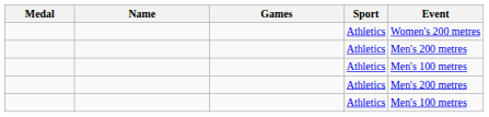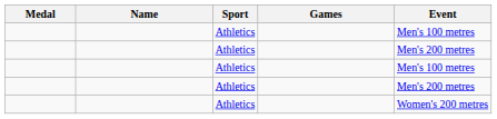columns swapped: Games <-> Sport
row 2 | Event: Women's 200 metres -> Men's 100 metres
row 6 | Event: Men's 100 metres -> Women's 200 metres
